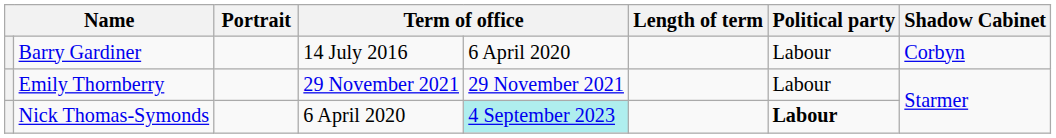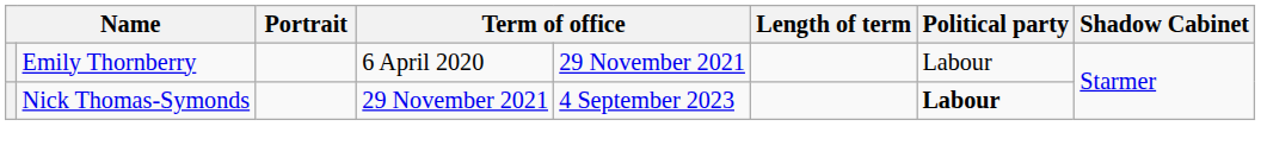- row: Barry Gardiner | 14 July 2016 | 6 April 2020 | Labour | Corbyn
Emily Thornberry | column 4: 29 November 2021 -> 6 April 2020
Nick Thomas-Symonds | column 4: 6 April 2020 -> 29 November 2021
Nick Thomas-Symonds | column 5: paleturquoise background -> no background
